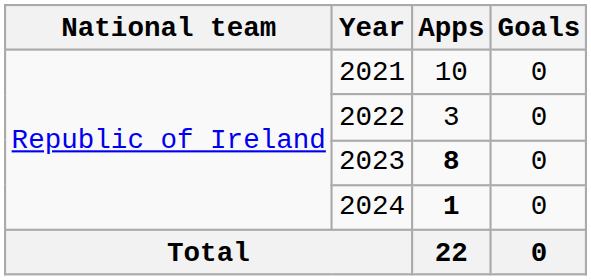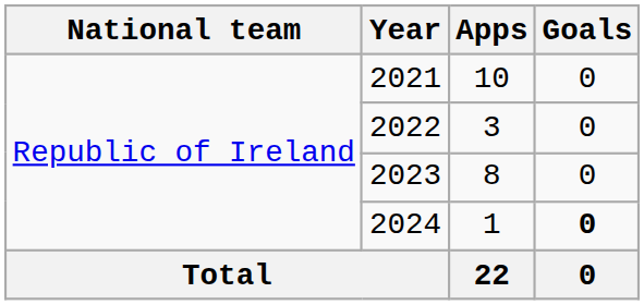2023 | Apps: bold -> normal
2024 | Apps: bold -> normal
2024 | Goals: normal -> bold
